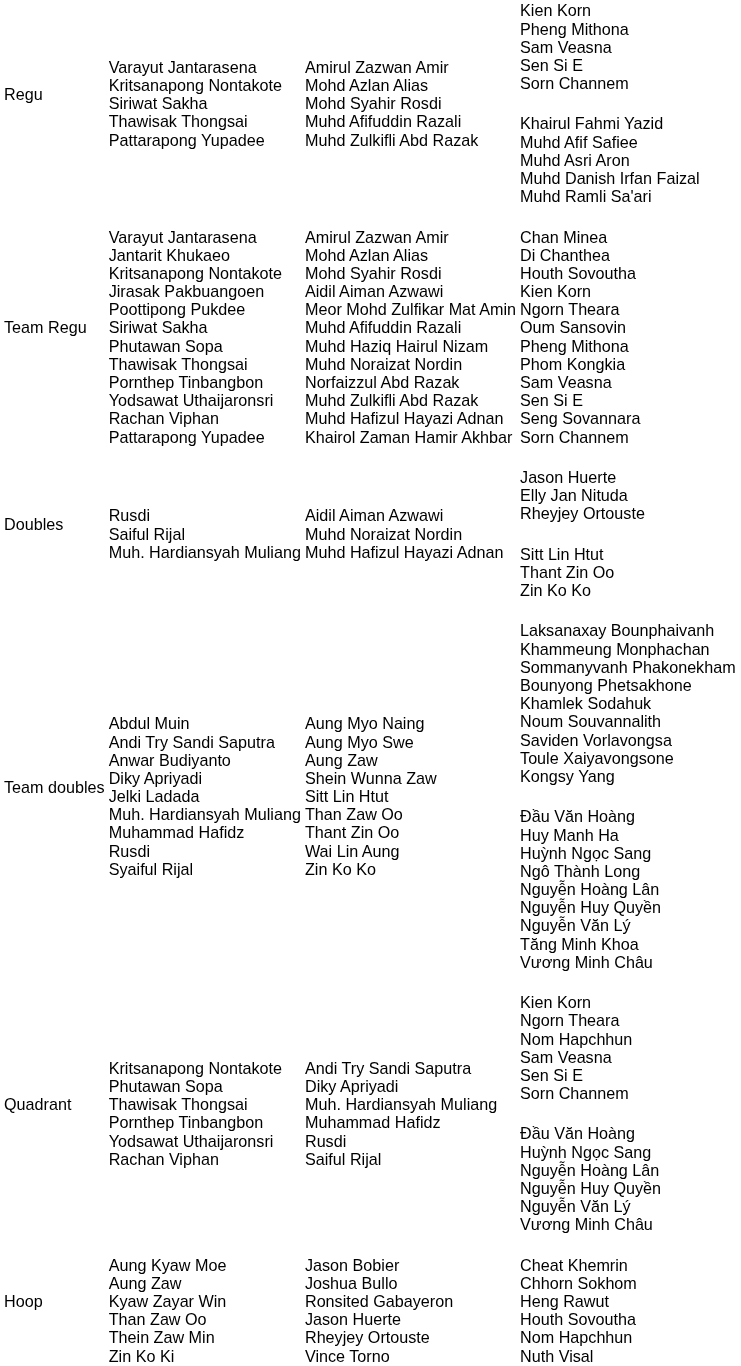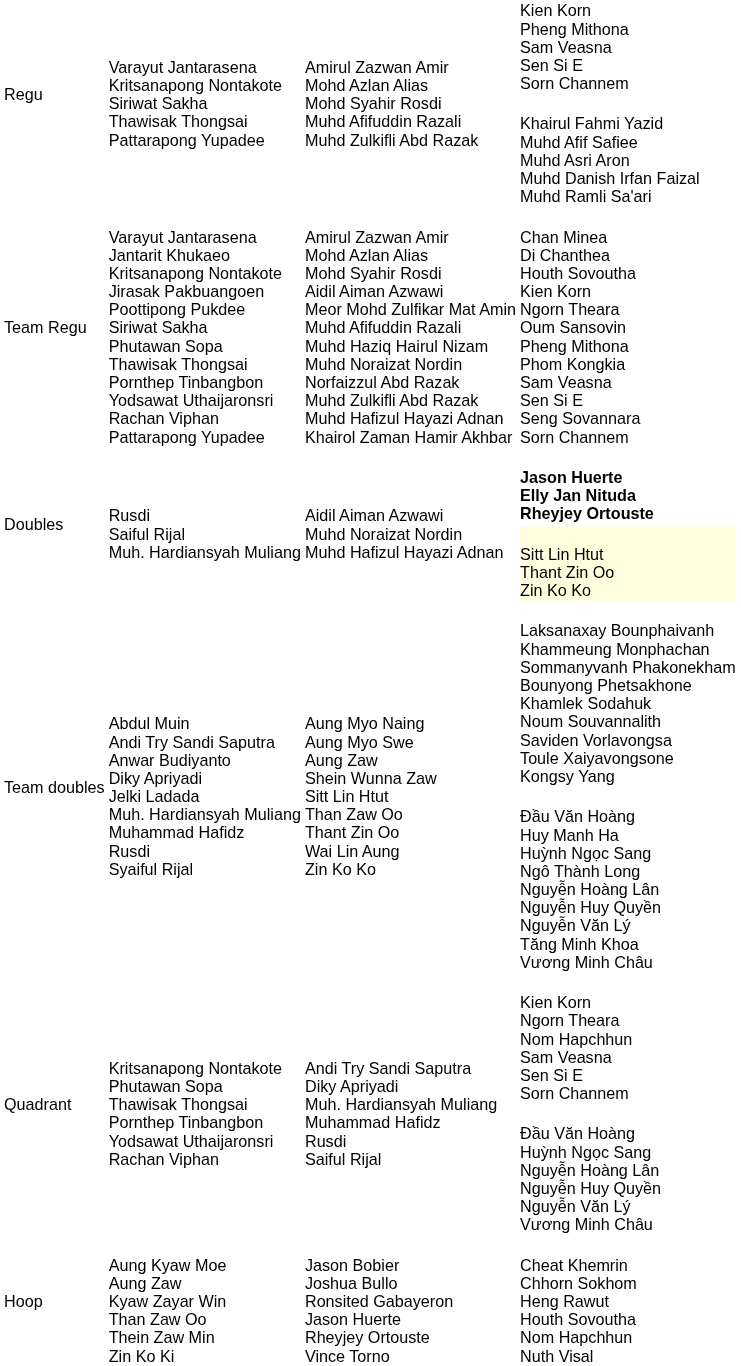Jason Huerte Elly Jan Nituda Rheyjey Ortouste | column 4: normal -> bold
Sitt Lin Htut Thant Zin Oo Zin Ko Ko | column 4: no background -> lightyellow background
